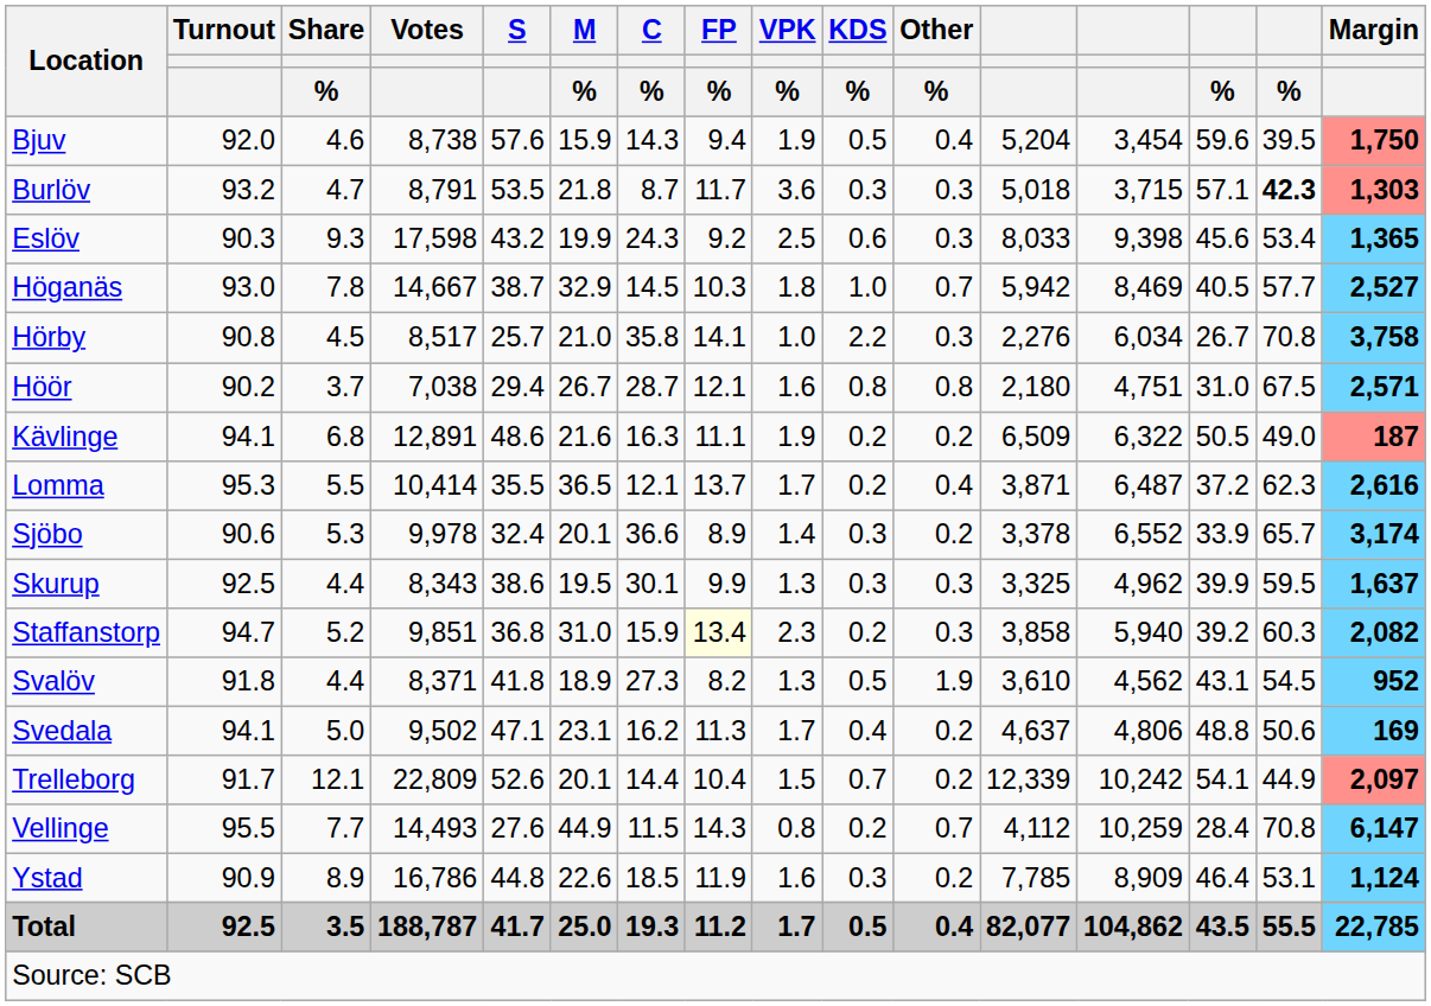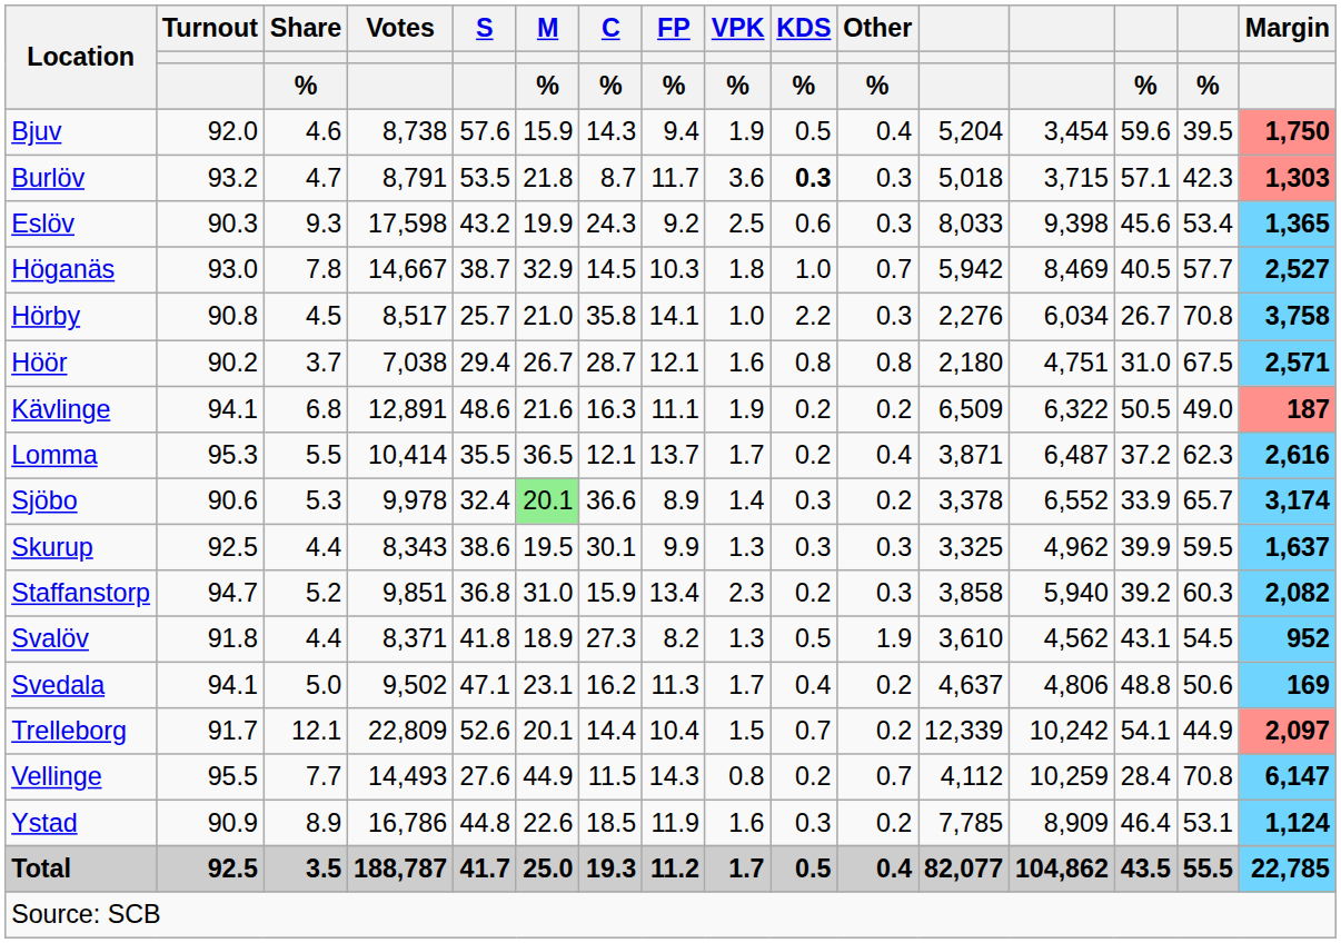Burlöv | KDS / %: normal -> bold
Burlöv | column 15: bold -> normal
Sjöbo | M / %: no background -> lightgreen background
Staffanstorp | FP / %: lightyellow background -> no background
